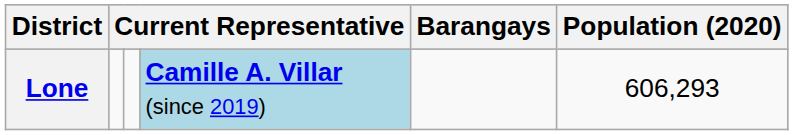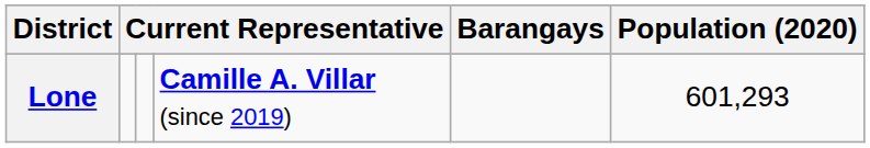Lone | column 4: lightblue background -> no background
Lone | Population (2020): 606,293 -> 601,293
